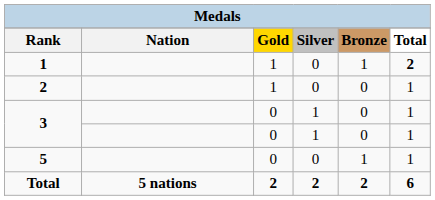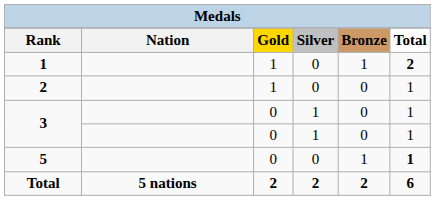5 | column 6: normal -> bold
